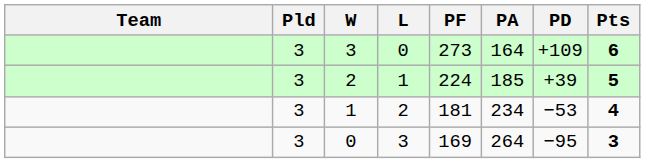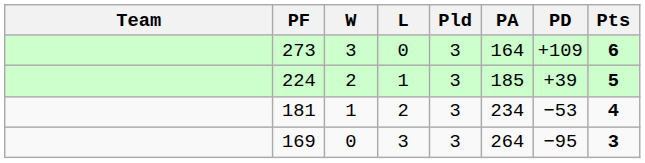columns swapped: Pld <-> PF
